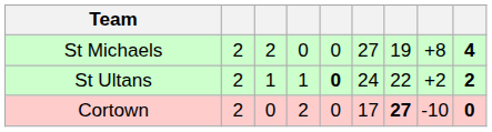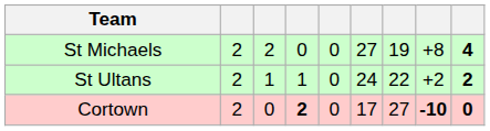St Ultans | column 5: bold -> normal
Cortown | column 4: normal -> bold
Cortown | column 7: bold -> normal
Cortown | column 8: normal -> bold
